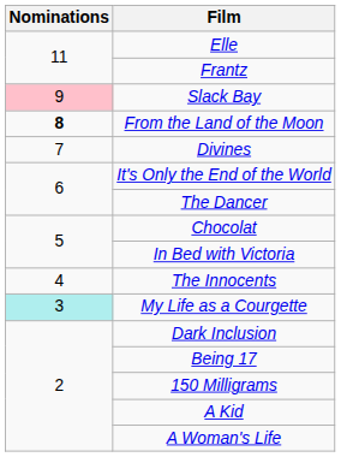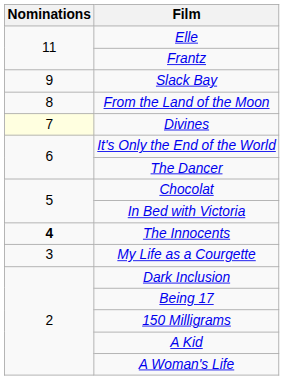Slack Bay | Nominations: pink background -> no background
From the Land of the Moon | Nominations: bold -> normal
Divines | Nominations: no background -> lightyellow background
The Innocents | Nominations: normal -> bold
My Life as a Courgette | Nominations: paleturquoise background -> no background
